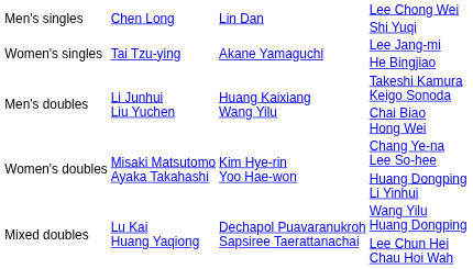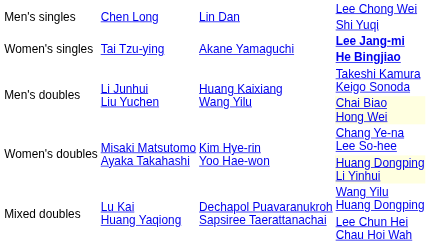Lee Jang-mi | column 4: normal -> bold
He Bingjiao | column 4: normal -> bold
Chai Biao Hong Wei | column 4: no background -> lightyellow background
Huang Dongping Li Yinhui | column 4: no background -> lightyellow background
